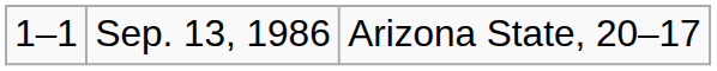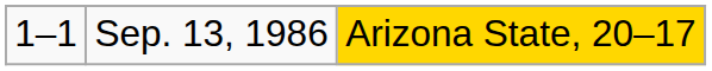Sep. 13, 1986 | column 3: no background -> gold background
